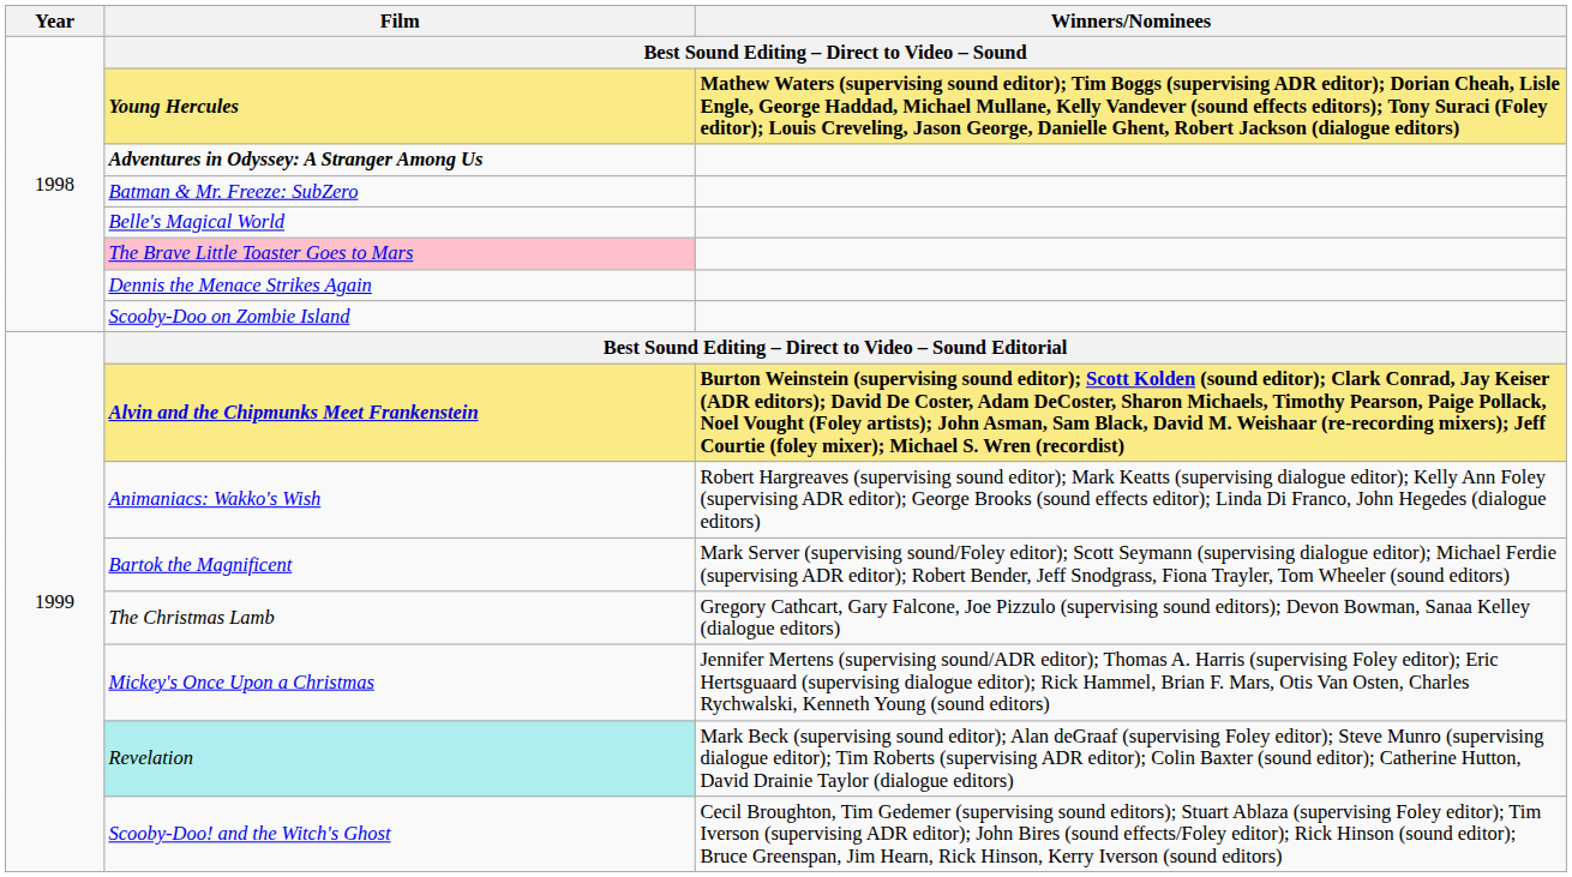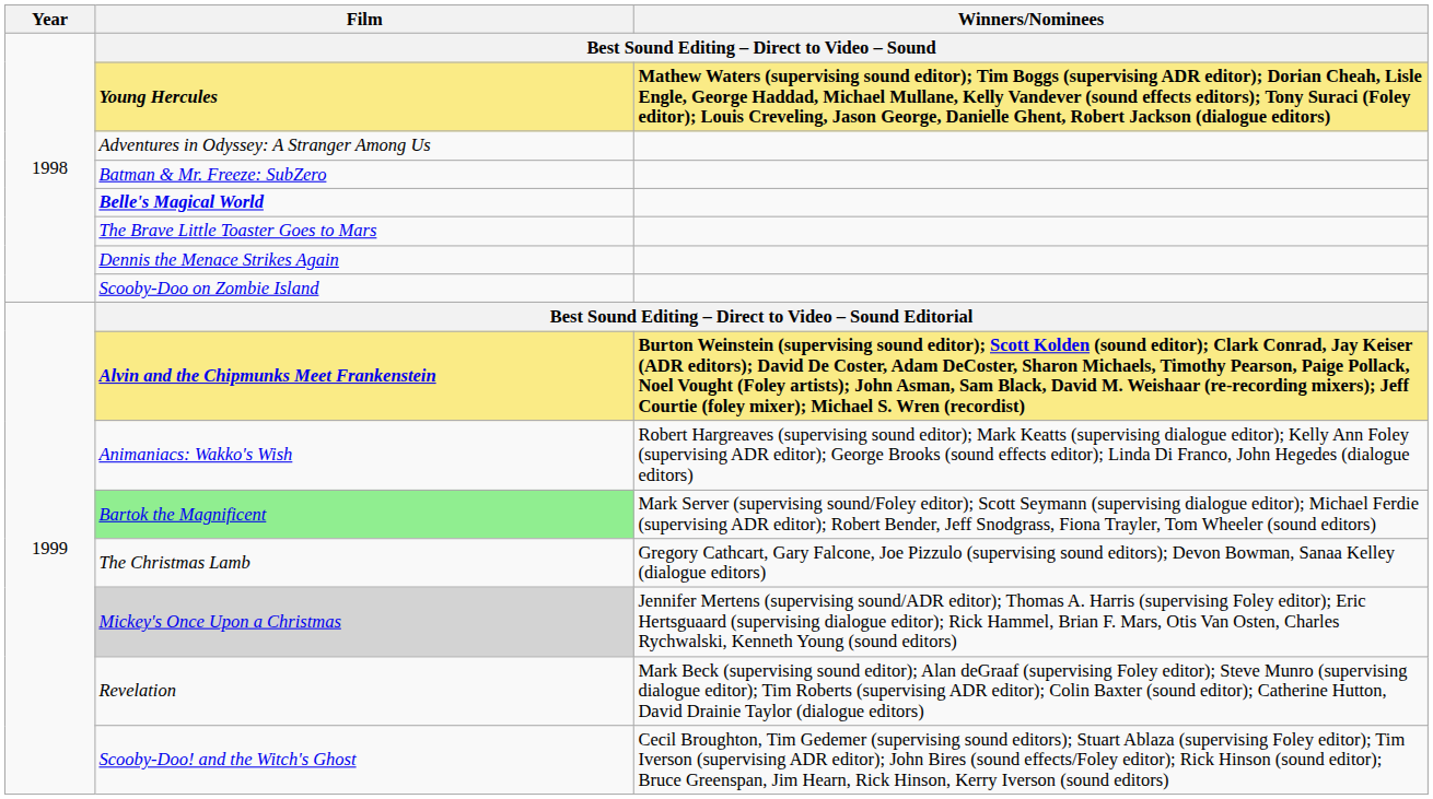Adventures in Odyssey: A Stranger Among Us | Film: bold -> normal
Belle's Magical World | Film: normal -> bold
The Brave Little Toaster Goes to Mars | Film: pink background -> no background
Bartok the Magnificent | Film: no background -> lightgreen background
Mickey's Once Upon a Christmas | Film: no background -> lightgrey background
Revelation | Film: paleturquoise background -> no background
